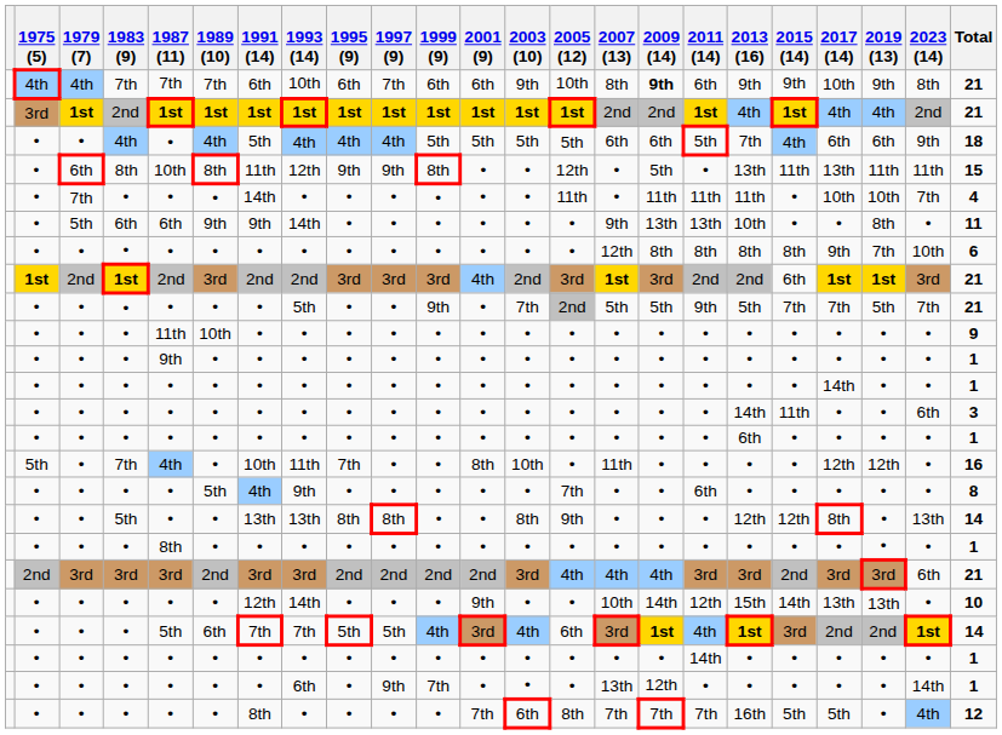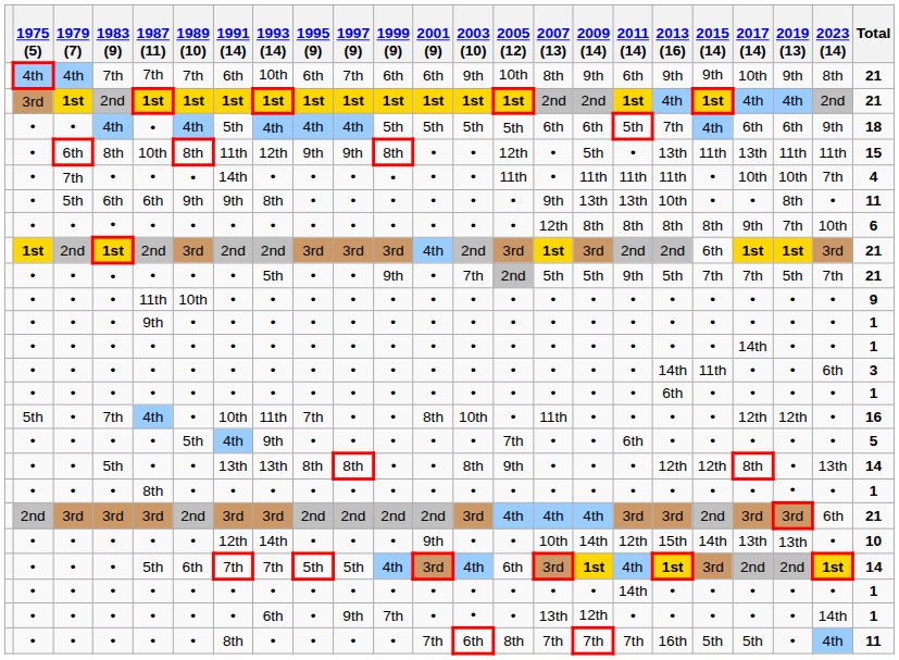row 2 | 2009 (14): bold -> normal
row 7 | 1993 (14): 14th -> 8th
row 17 | Total: 8 -> 5
row 25 | Total: 12 -> 11
